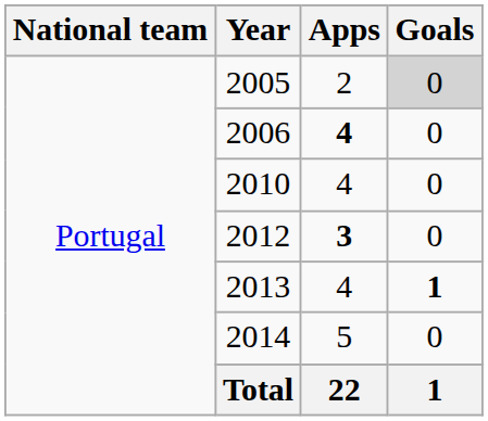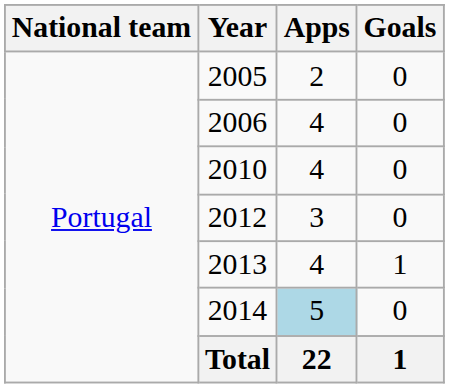2005 | Goals: lightgrey background -> no background
2006 | Apps: bold -> normal
2012 | Apps: bold -> normal
2013 | Goals: bold -> normal
2014 | Apps: no background -> lightblue background
